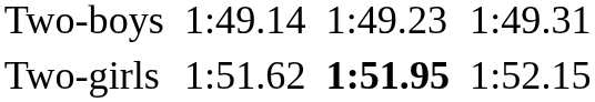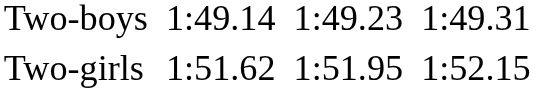Two-girls | column 3: bold -> normal
